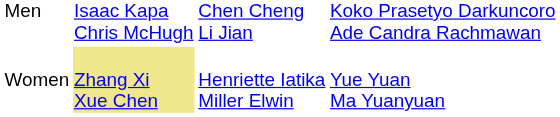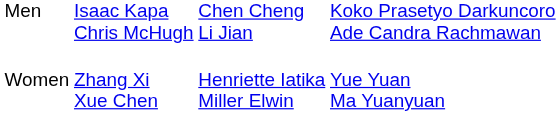Women | column 2: khaki background -> no background
